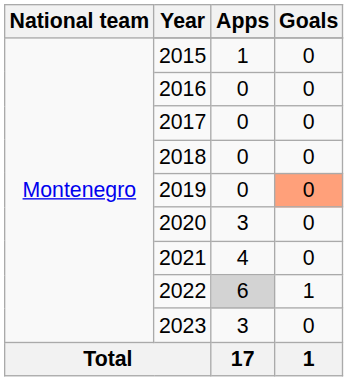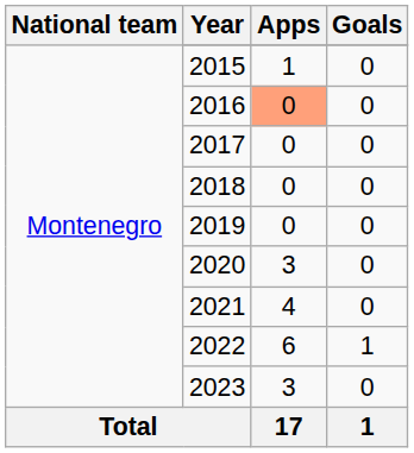2016 | Apps: no background -> lightsalmon background
2019 | Goals: lightsalmon background -> no background
2022 | Apps: lightgrey background -> no background
